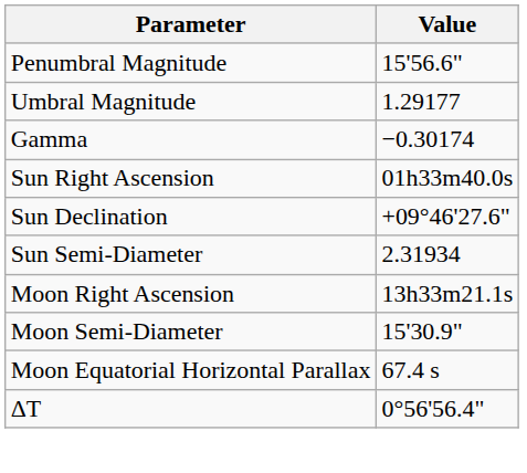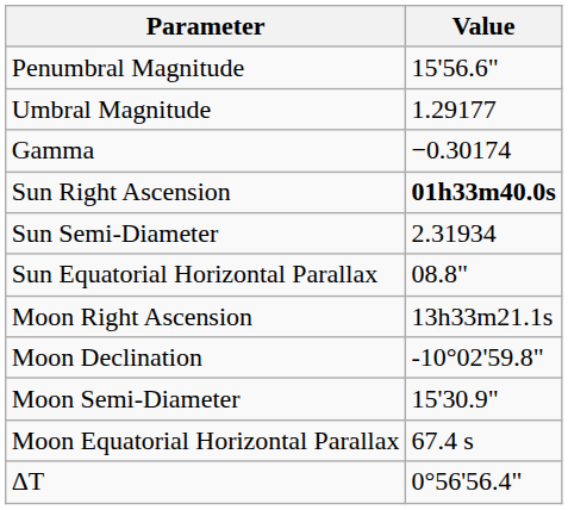Sun Right Ascension | Value: normal -> bold
- row: Sun Declination | +09°46'27.6"
+ row: Sun Equatorial Horizontal Parallax | 08.8"
+ row: Moon Declination | -10°02'59.8"
